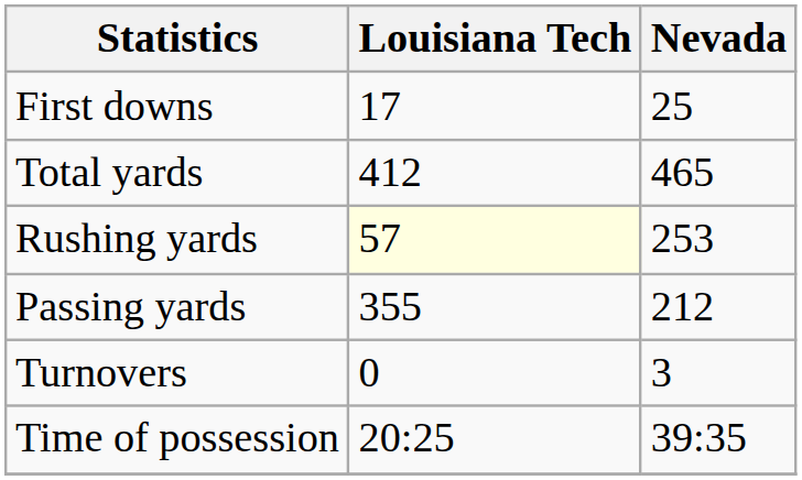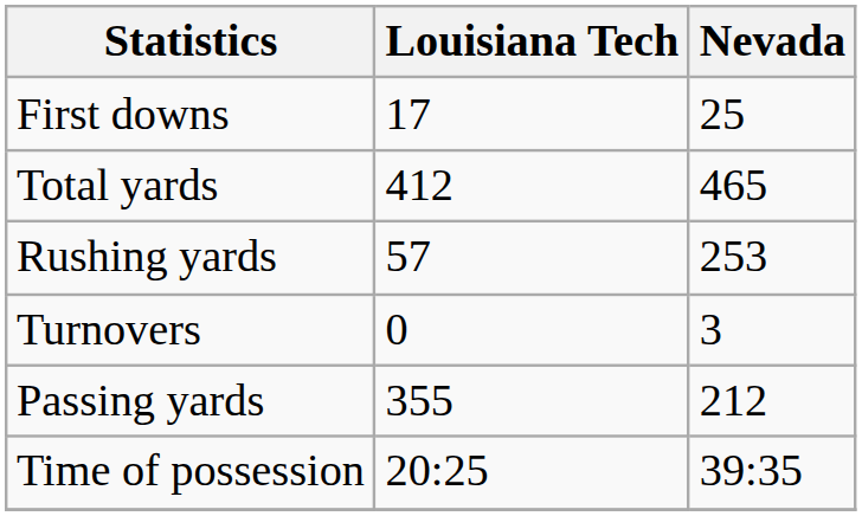Rushing yards | Louisiana Tech: lightyellow background -> no background
rows swapped: Passing yards <-> Turnovers
